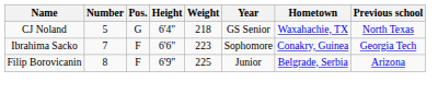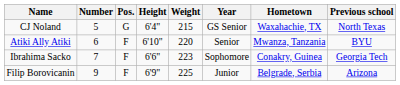CJ Noland | Weight: 218 -> 215
+ row: Atiki Ally Atiki | 6 | F | 6'10" | 220 | Senior | Mwanza, Tanzania | BYU
Filip Borovicanin | Number: 8 -> 9
